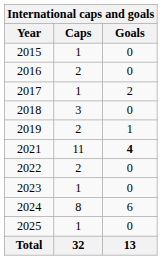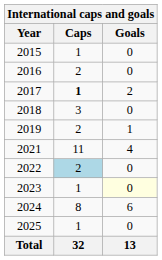2017 | Caps: normal -> bold
2021 | Goals: bold -> normal
2022 | Caps: no background -> lightblue background
2023 | Goals: no background -> lightyellow background
